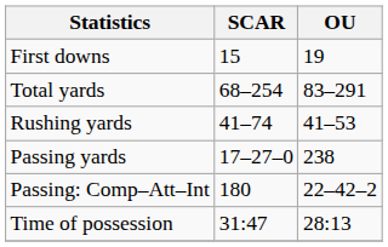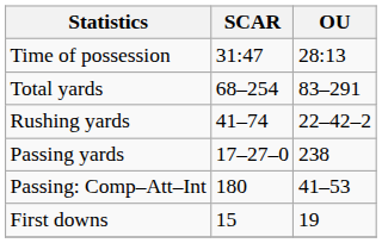rows swapped: First downs <-> Time of possession
Rushing yards | OU: 41–53 -> 22–42–2
Passing: Comp–Att–Int | OU: 22–42–2 -> 41–53
